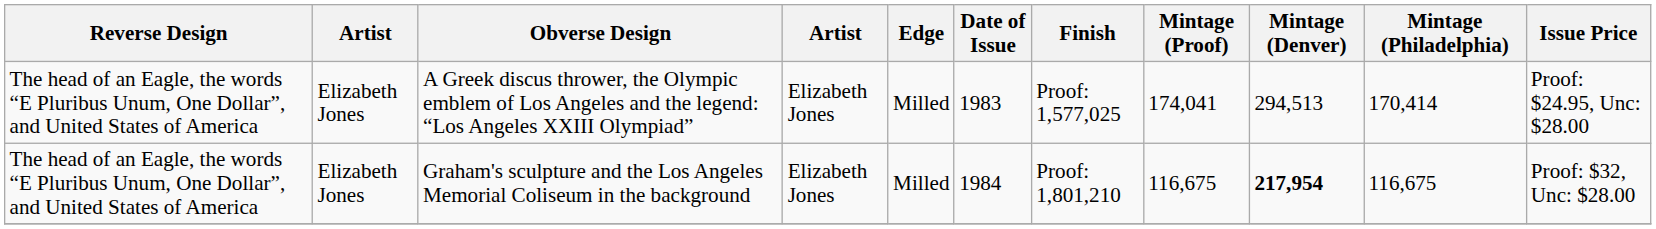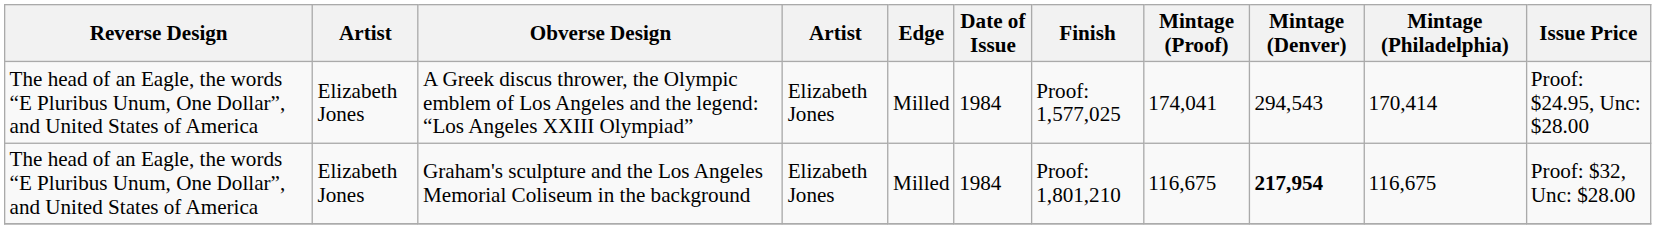row 2 | Date of Issue: 1983 -> 1984
row 2 | Mintage (Denver): 294,513 -> 294,543
